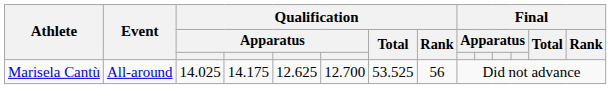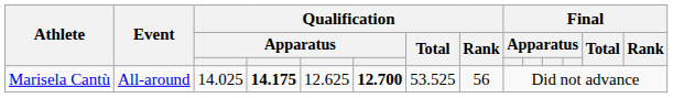row 4 | column 4: normal -> bold
row 4 | column 6: normal -> bold
